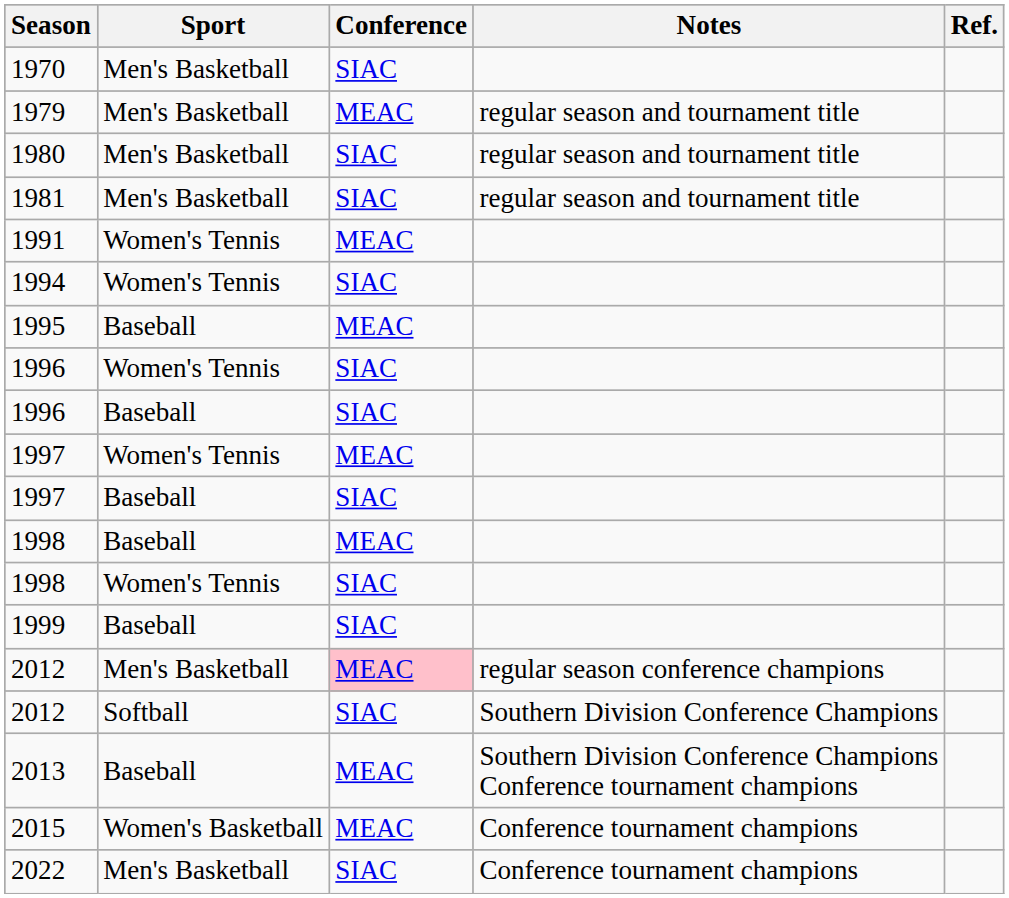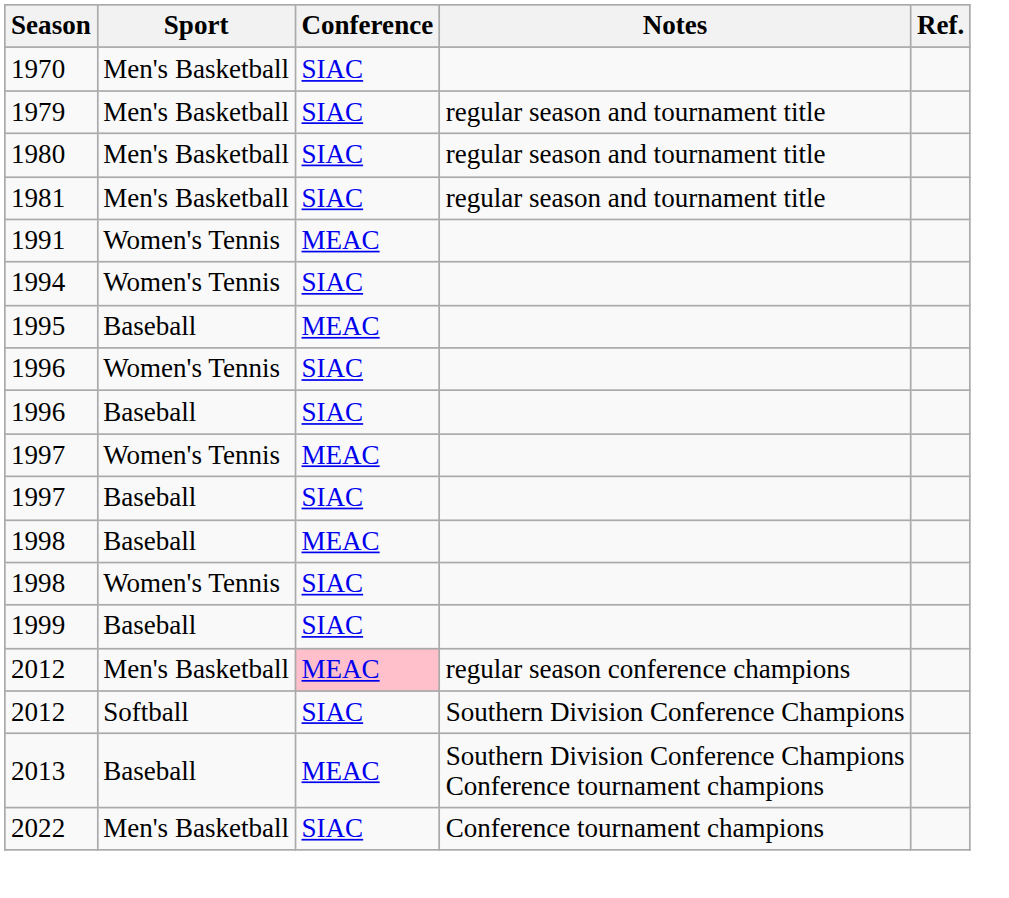1979 | Conference: MEAC -> SIAC
- row: 2015 | Women's Basketball | MEAC | Conference tournament champions
